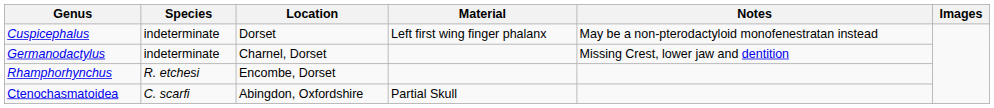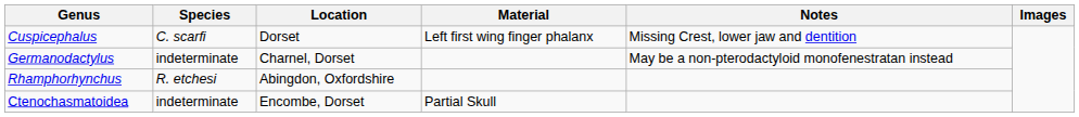Cuspicephalus | Species: indeterminate -> C. scarfi
Cuspicephalus | Notes: May be a non-pterodactyloid monofenestratan instead -> Missing Crest, lower jaw and dentition
Germanodactylus | Notes: Missing Crest, lower jaw and dentition -> May be a non-pterodactyloid monofenestratan instead
Rhamphorhynchus | Location: Encombe, Dorset -> Abingdon, Oxfordshire
Ctenochasmatoidea | Species: C. scarfi -> indeterminate
Ctenochasmatoidea | Location: Abingdon, Oxfordshire -> Encombe, Dorset
